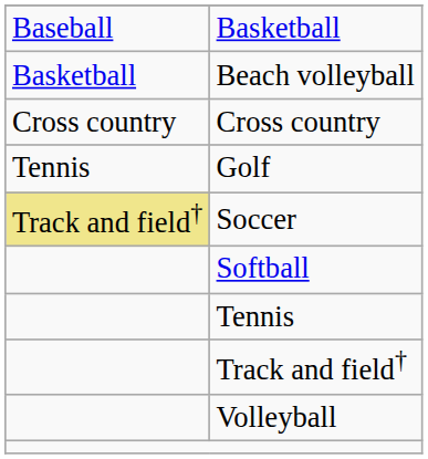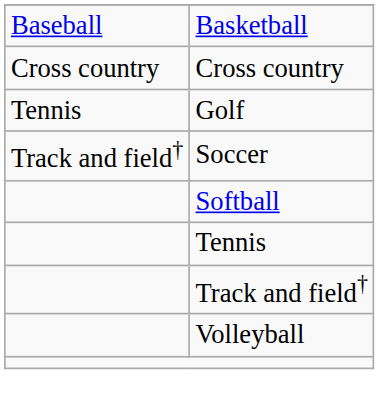- row: Basketball | Beach volleyball
Soccer | column 1: khaki background -> no background
